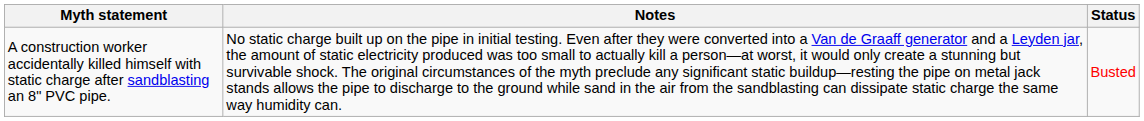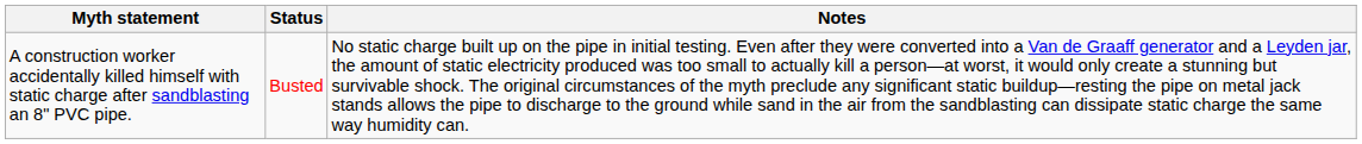columns swapped: Status <-> Notes
